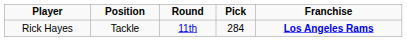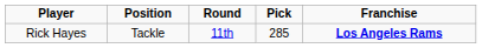Rick Hayes | Pick: 284 -> 285
